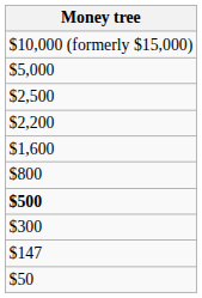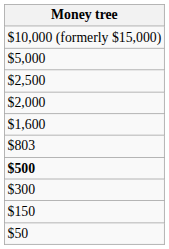row 5 | column 1: $2,200 -> $2,000
row 7 | column 1: $800 -> $803
row 10 | column 1: $147 -> $150
